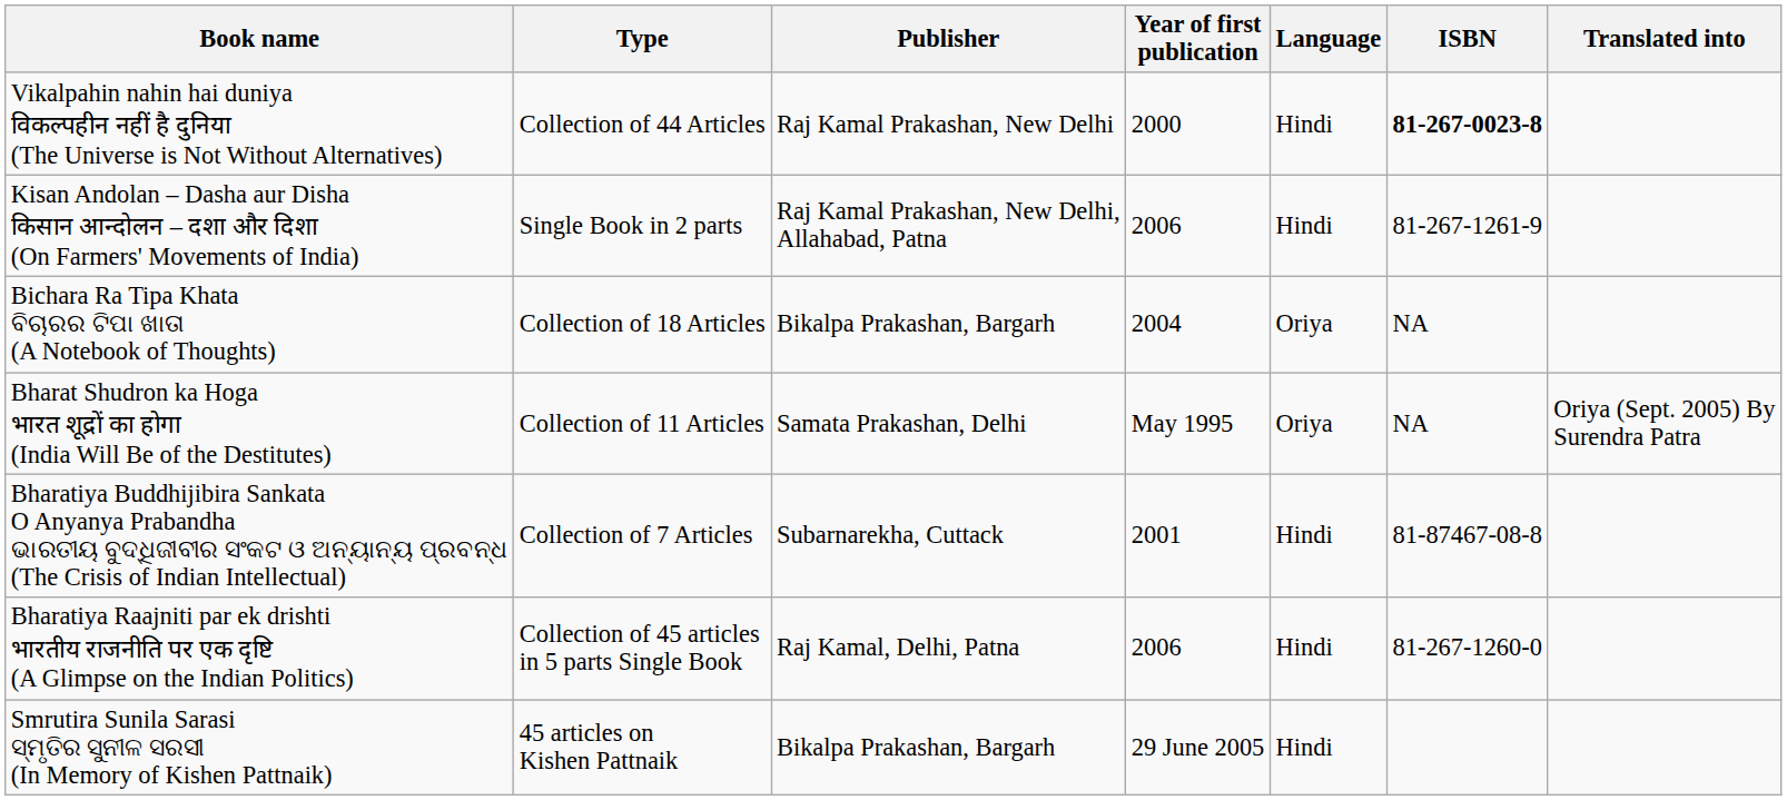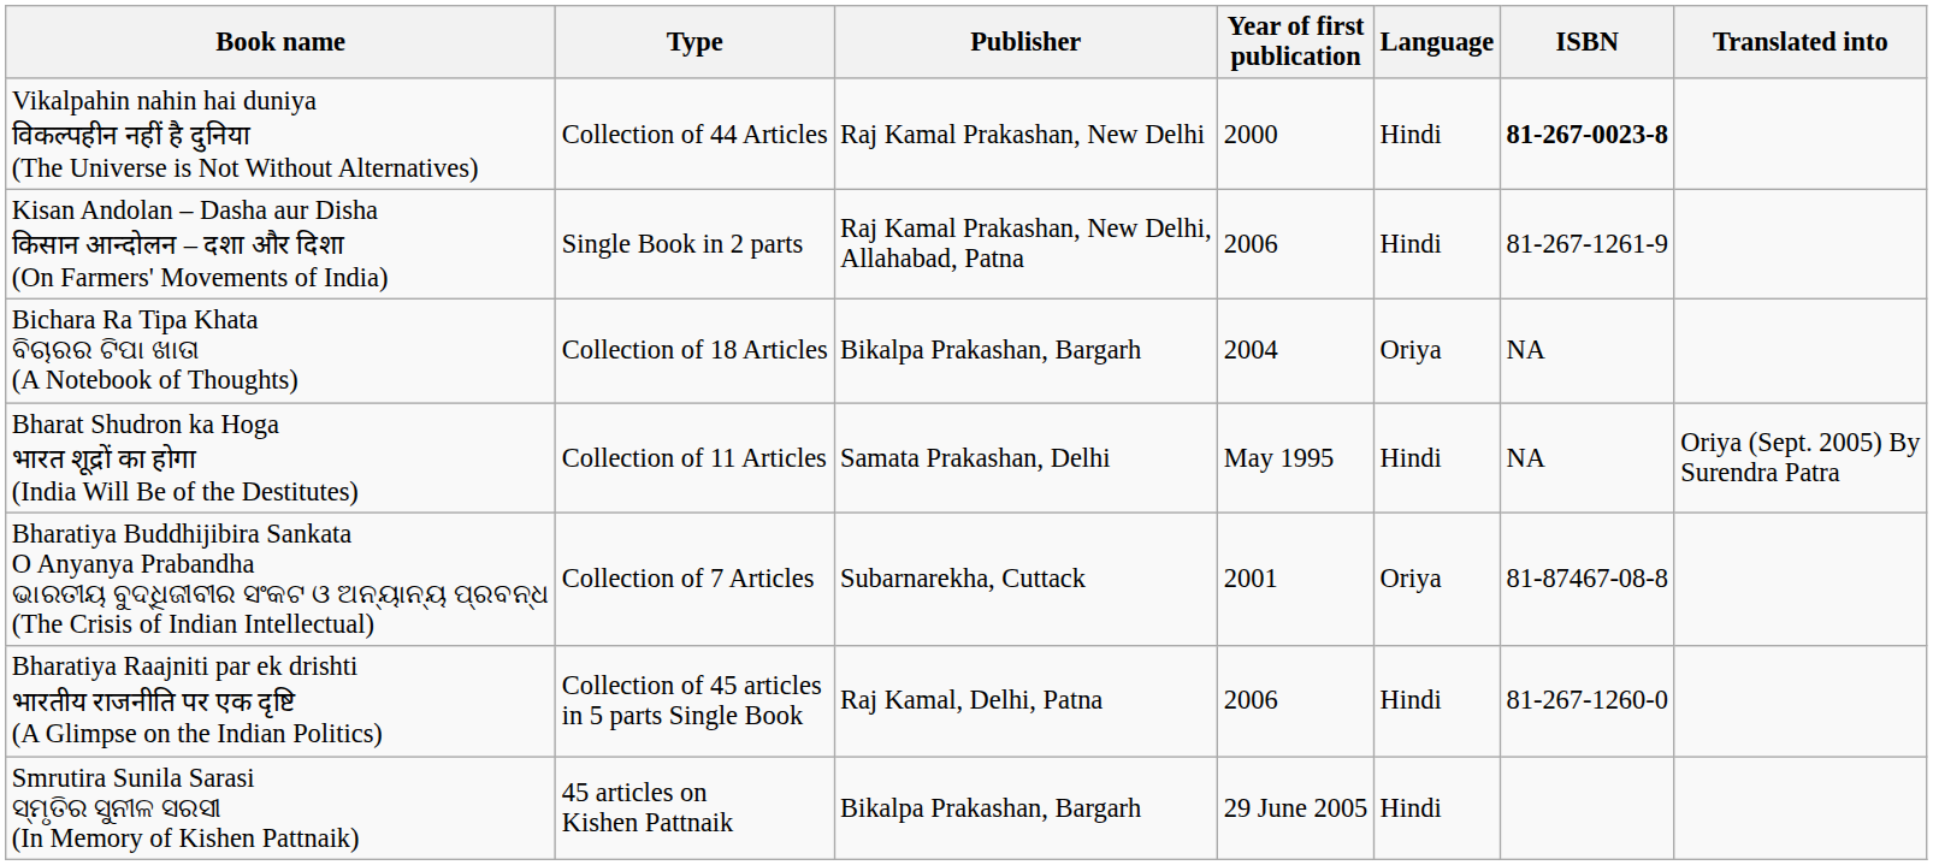row 5 | Language: Oriya -> Hindi
row 6 | Language: Hindi -> Oriya
